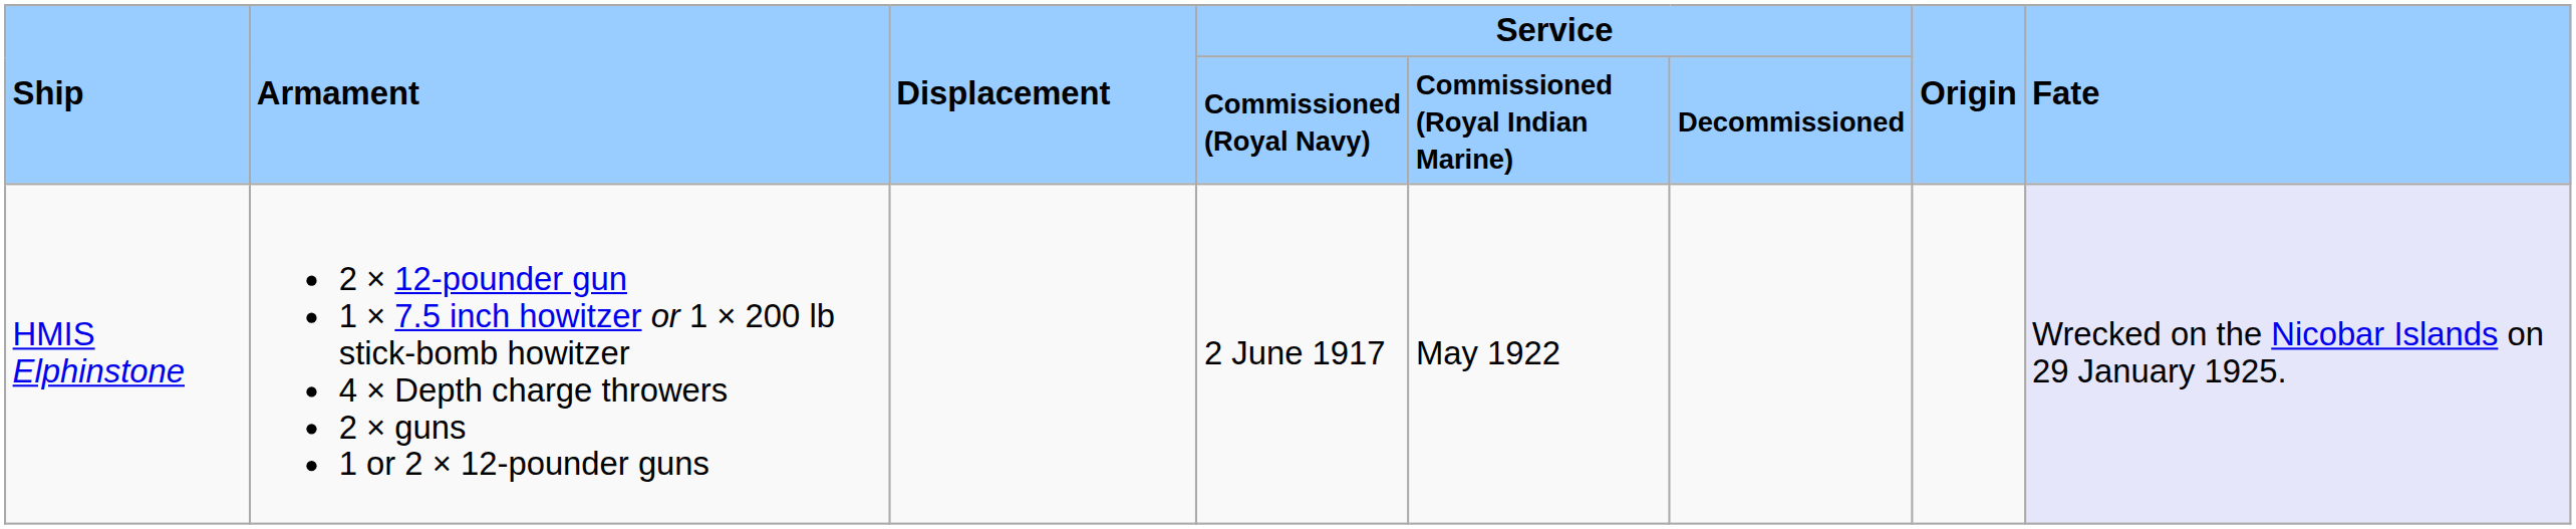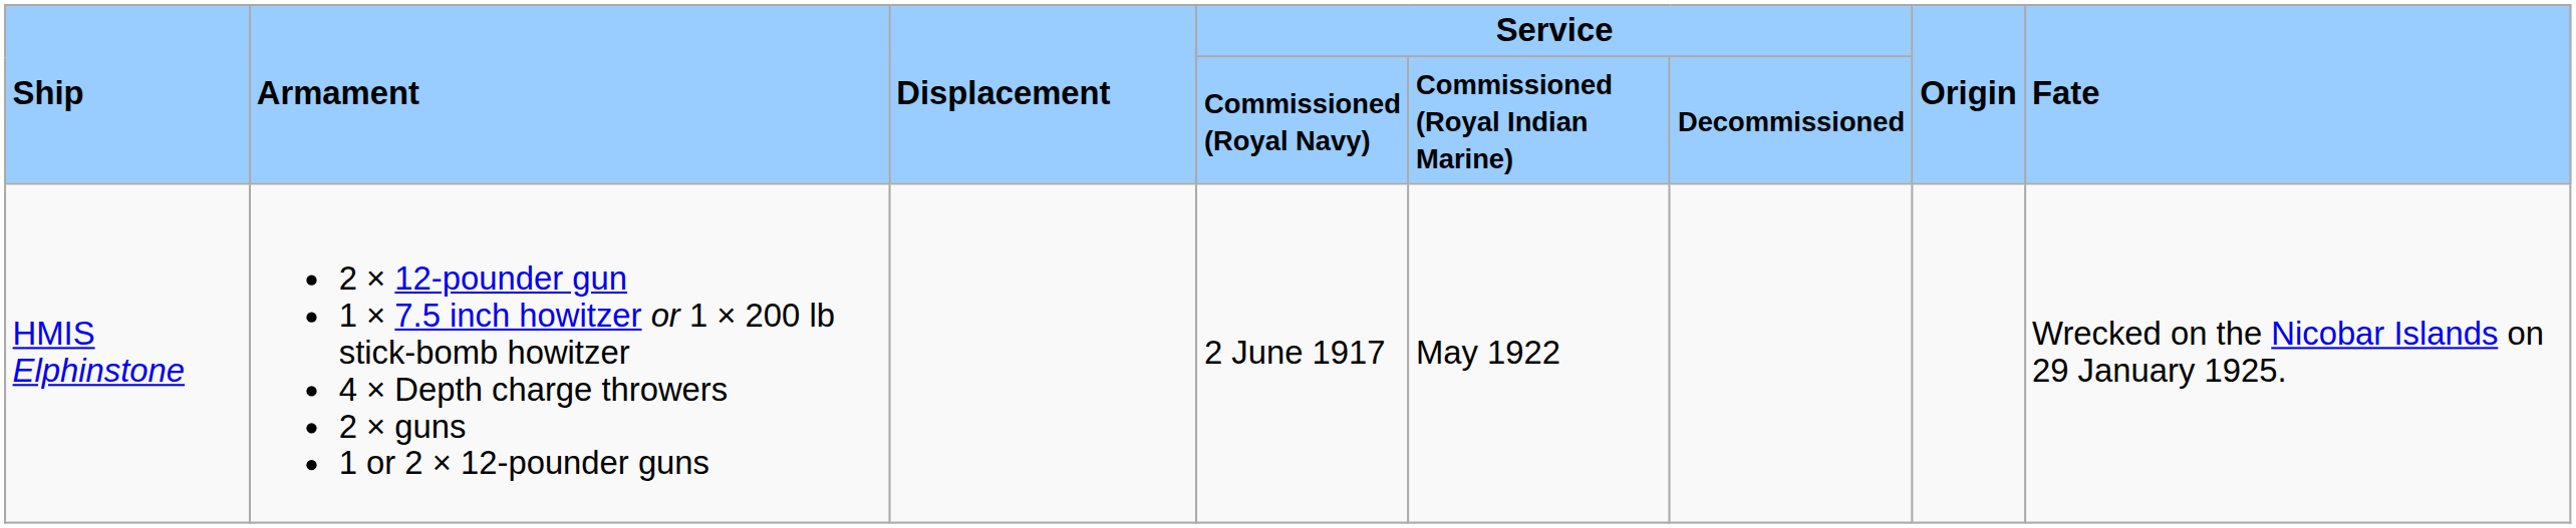HMIS Elphinstone | Fate: lavender background -> no background
